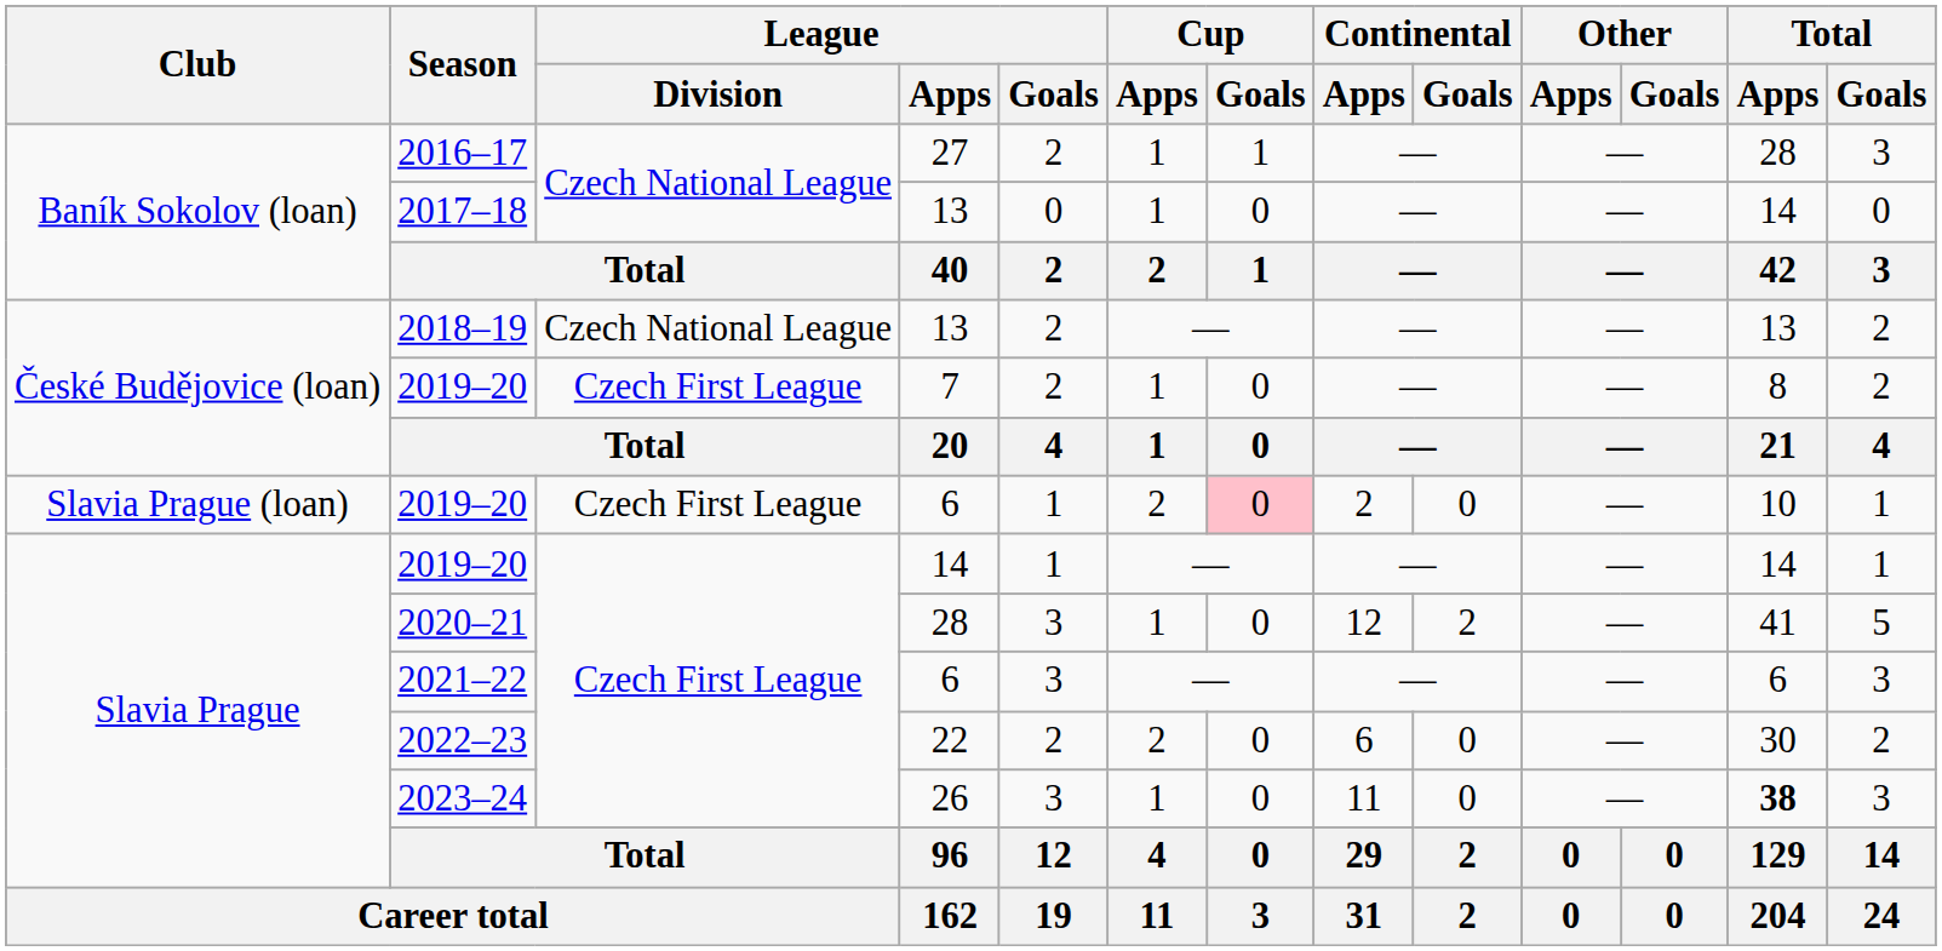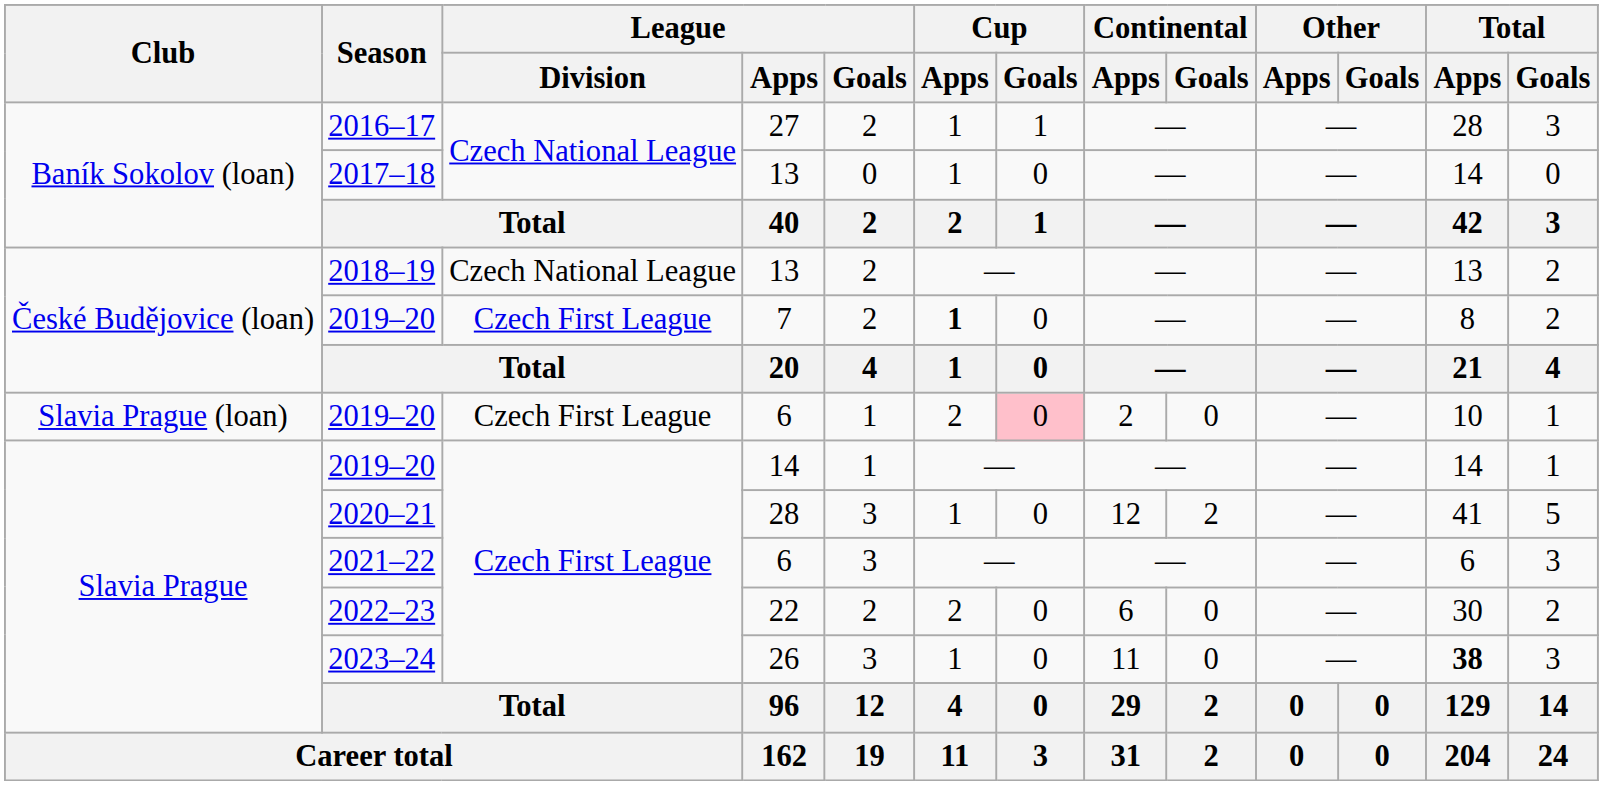2019–20 / 7 | Cup / Apps: normal -> bold
